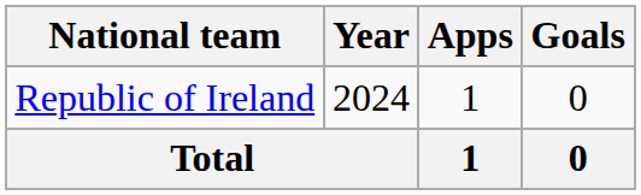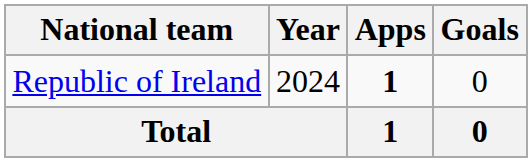2024 | Apps: normal -> bold
